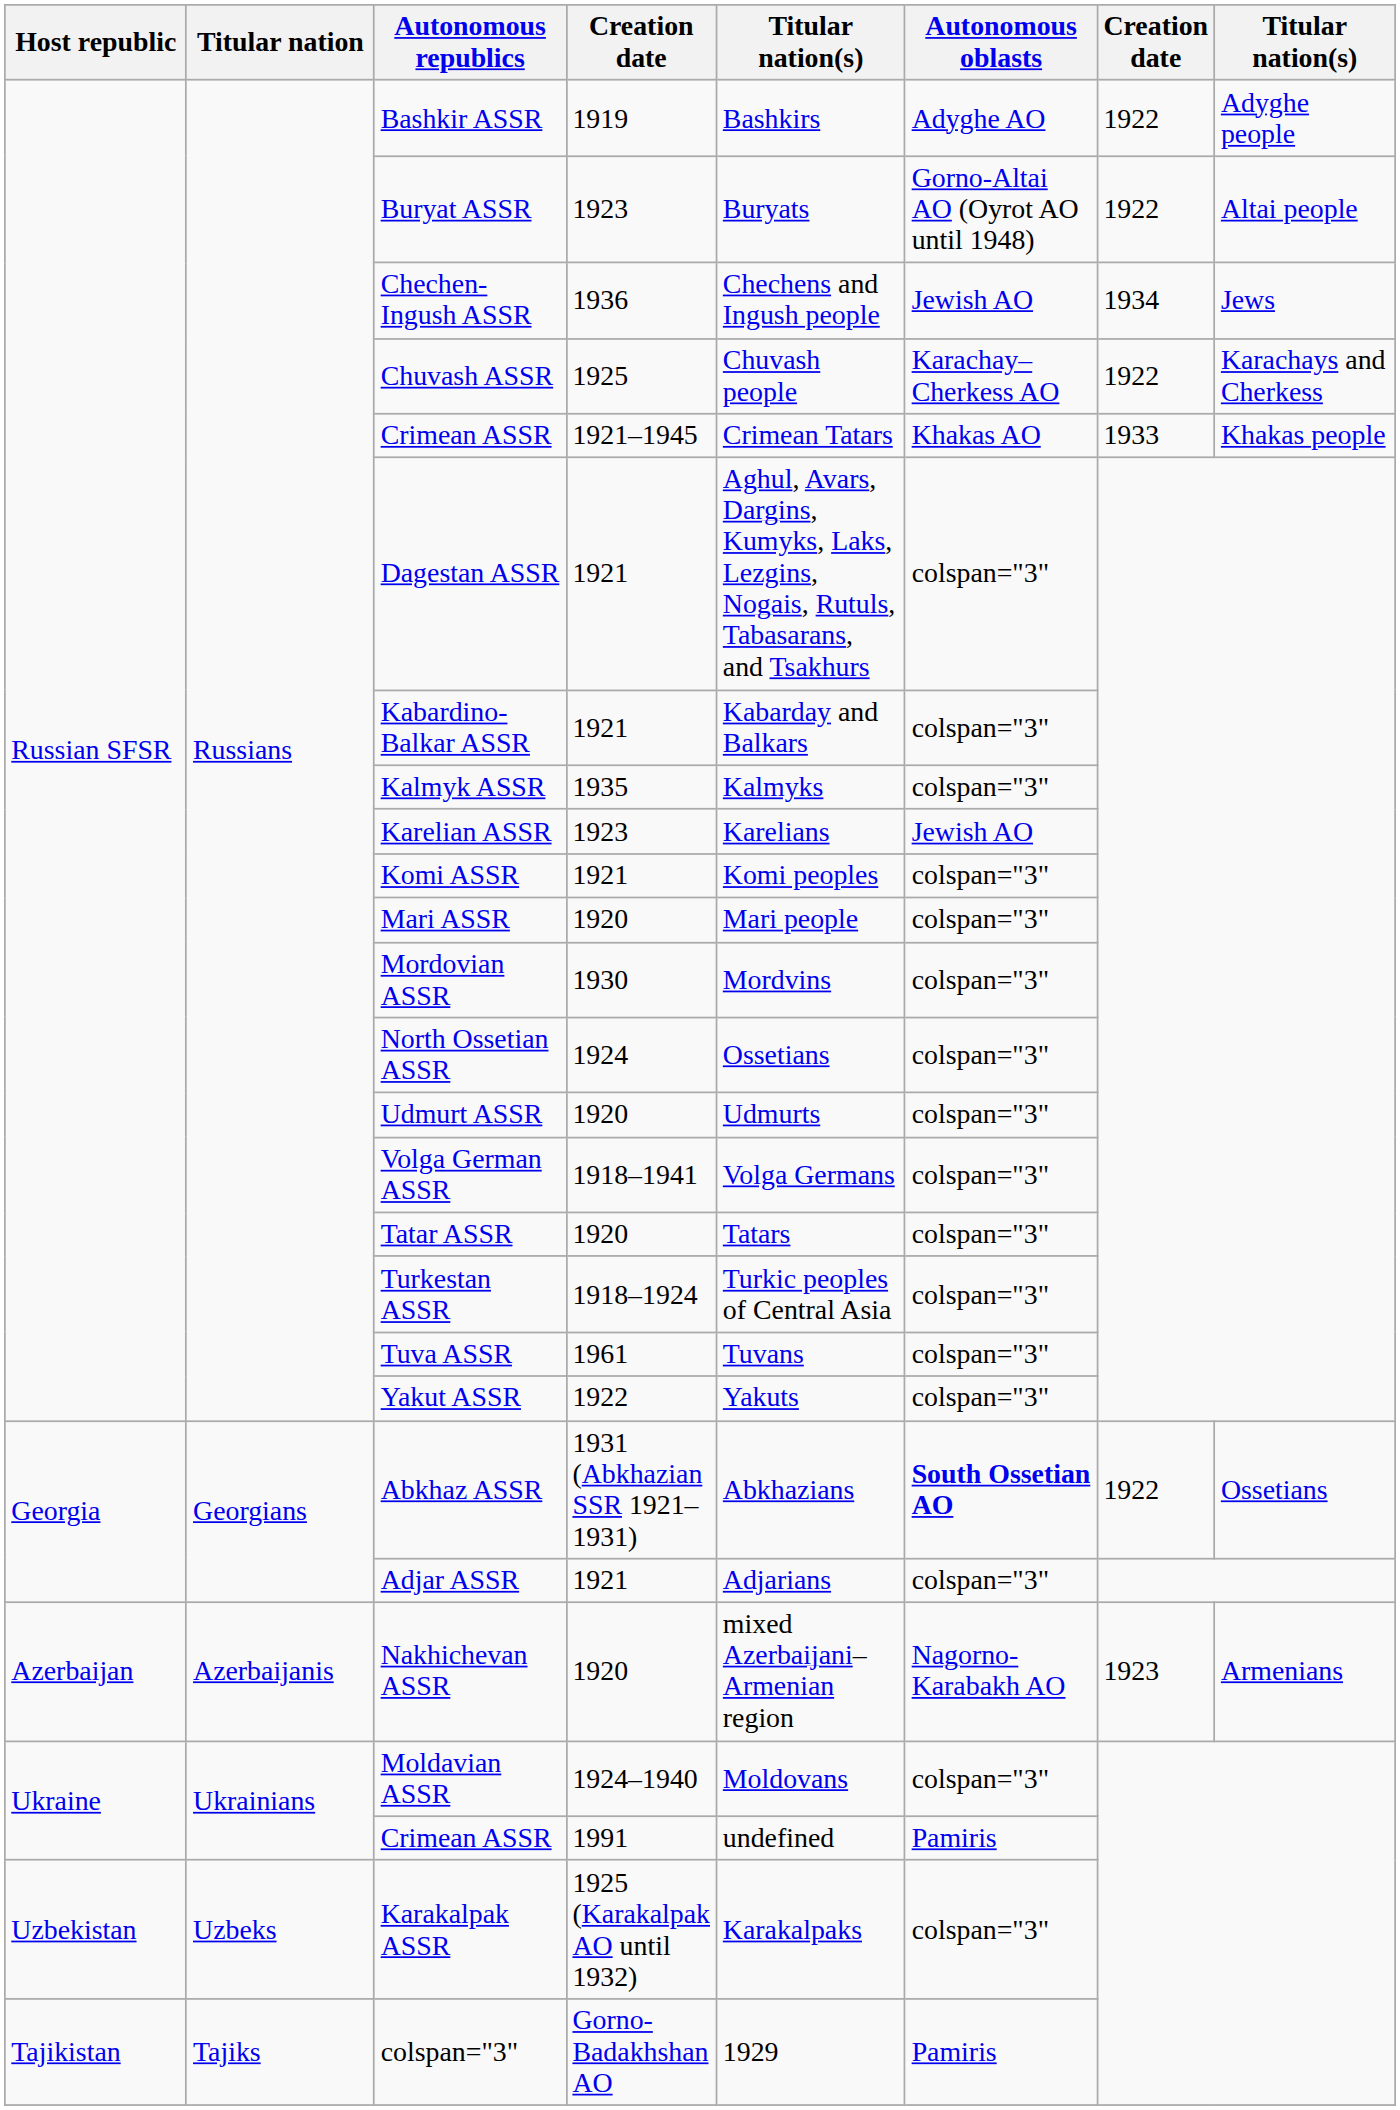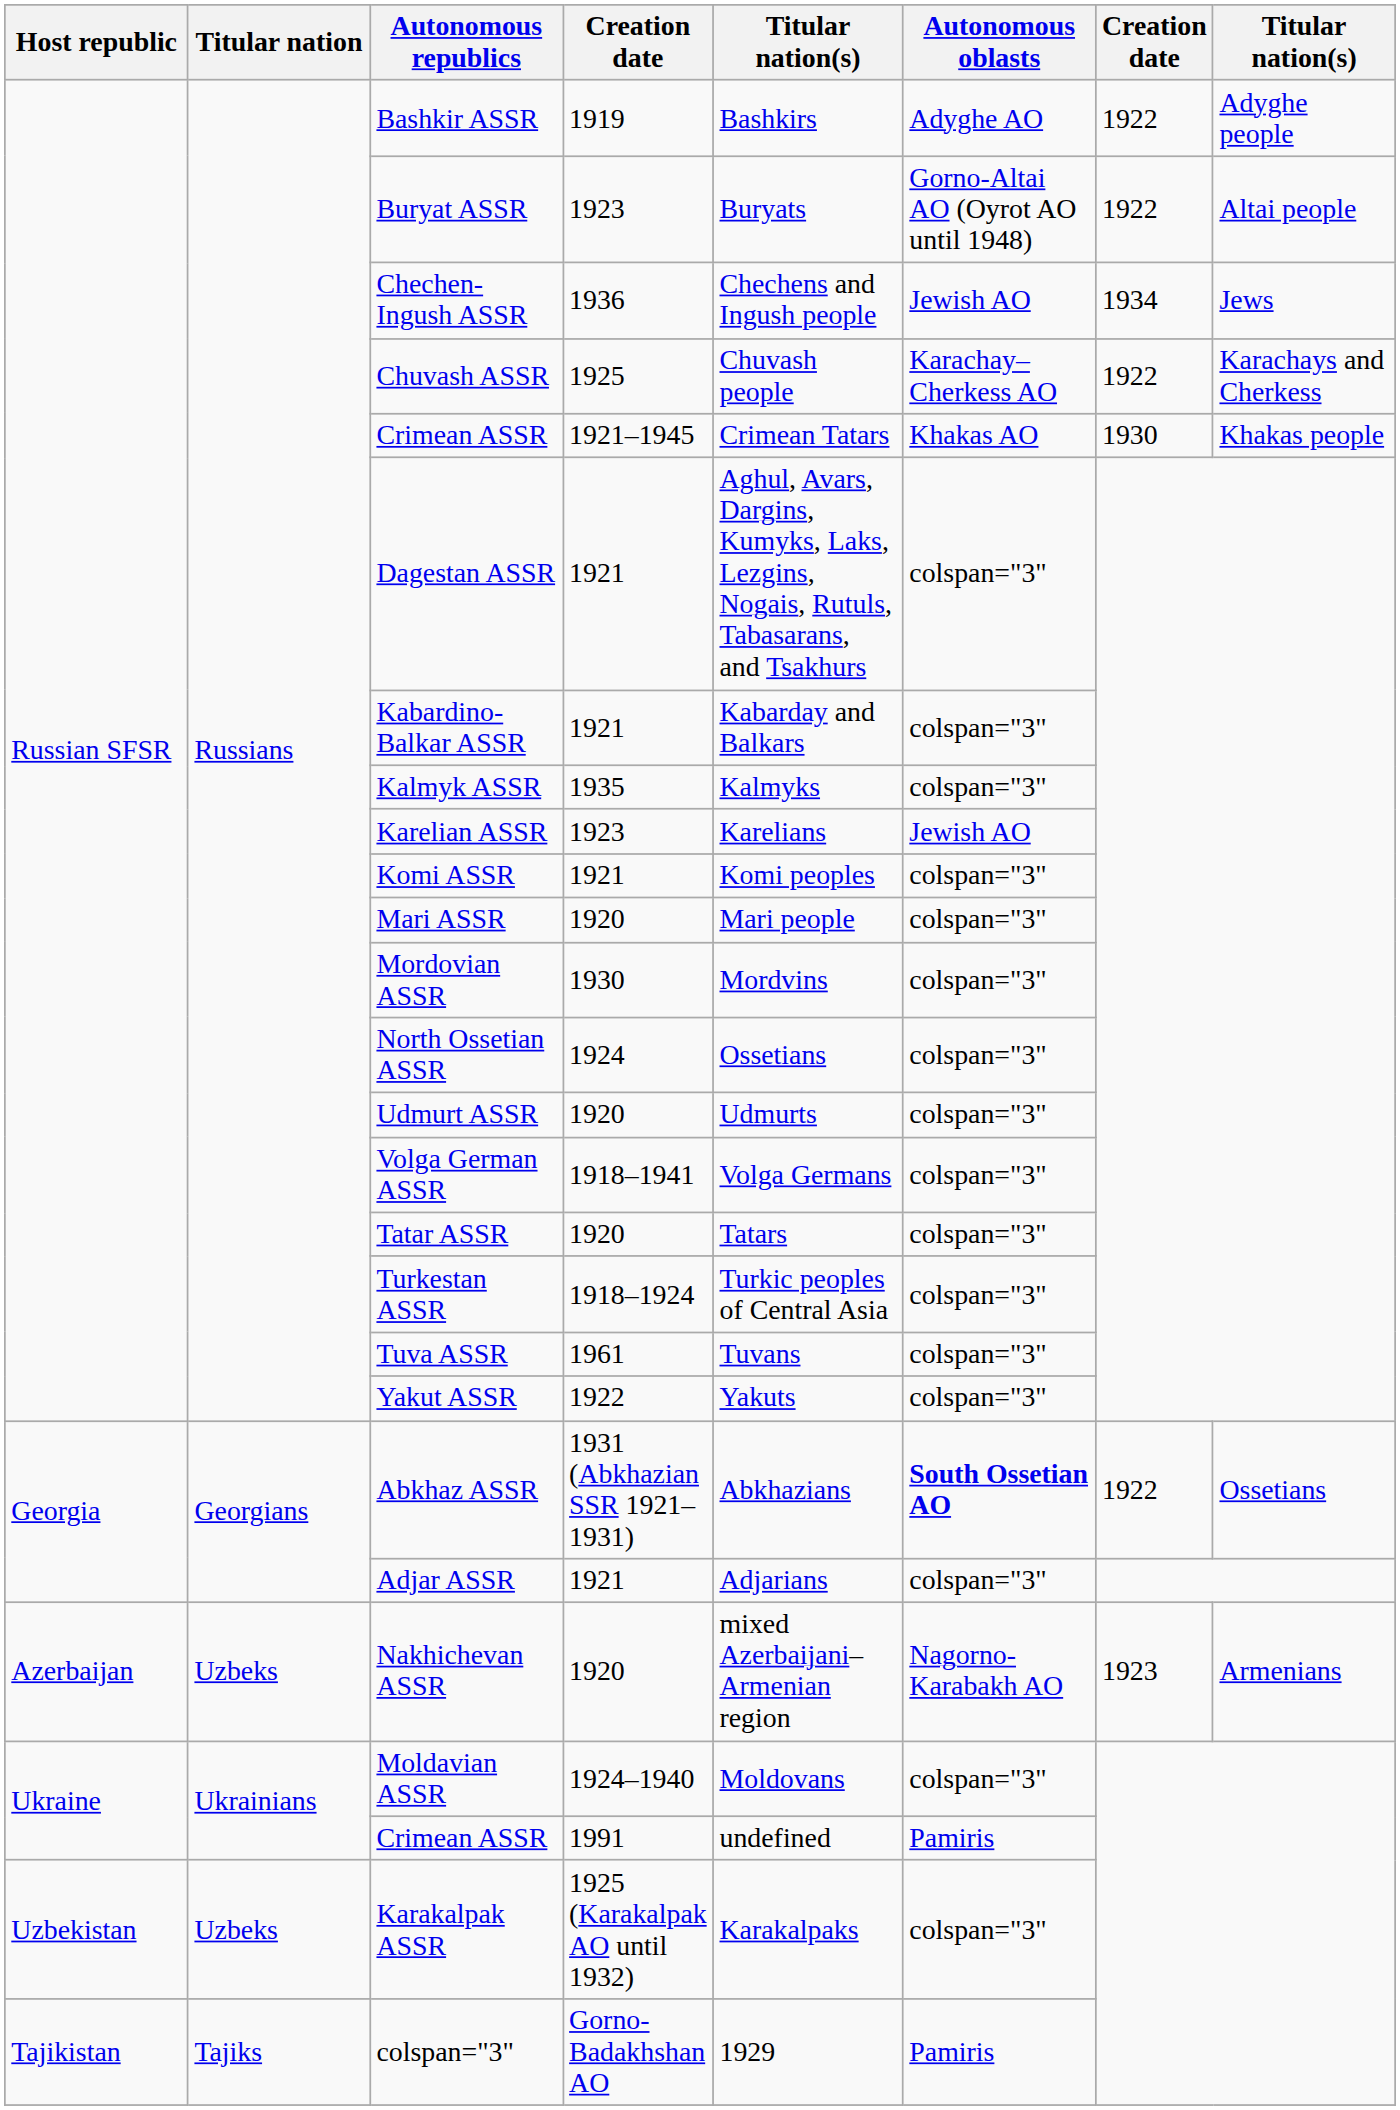Crimean ASSR / 1921–1945 | column 7: 1933 -> 1930
Nakhichevan ASSR | Titular nation: Azerbaijanis -> Uzbeks
